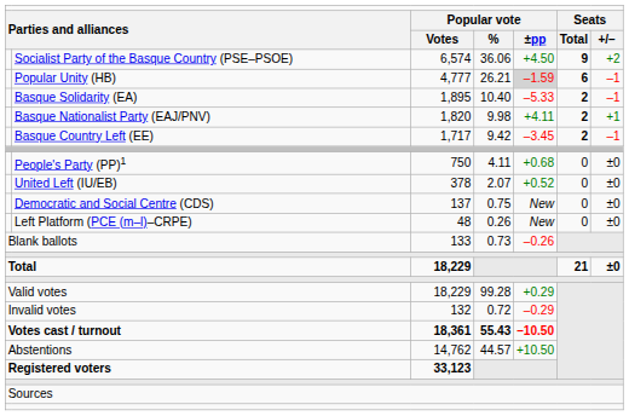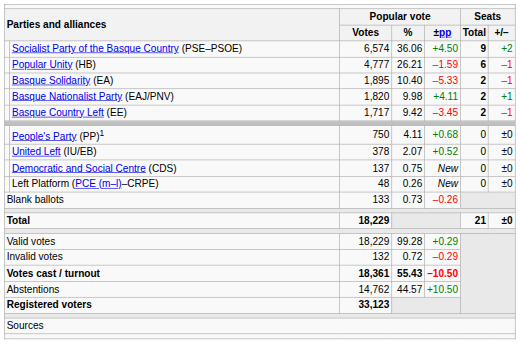Popular Unity (HB) | column 5: lightgrey background -> no background
